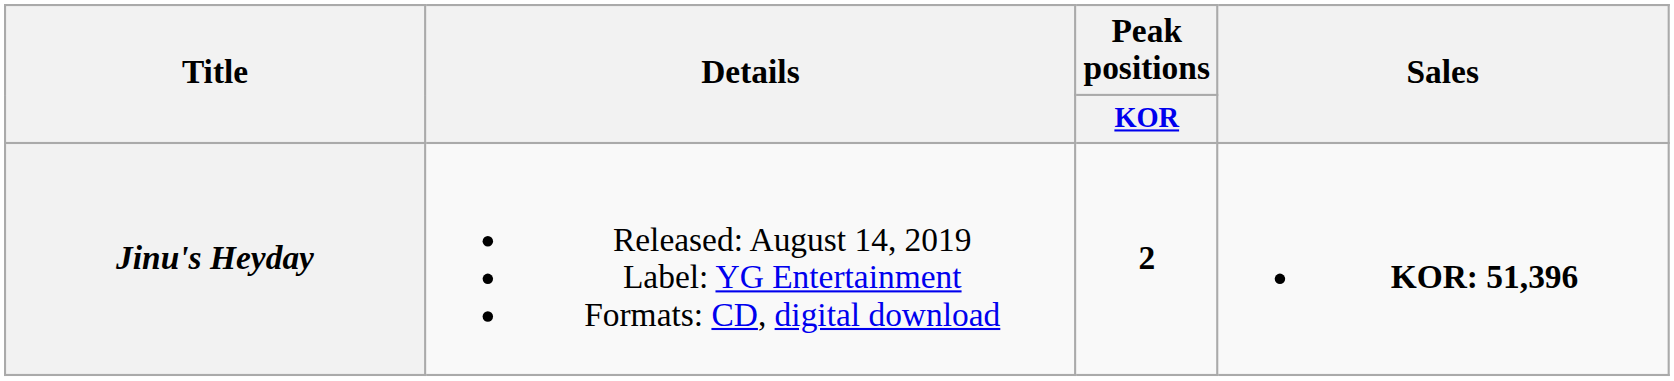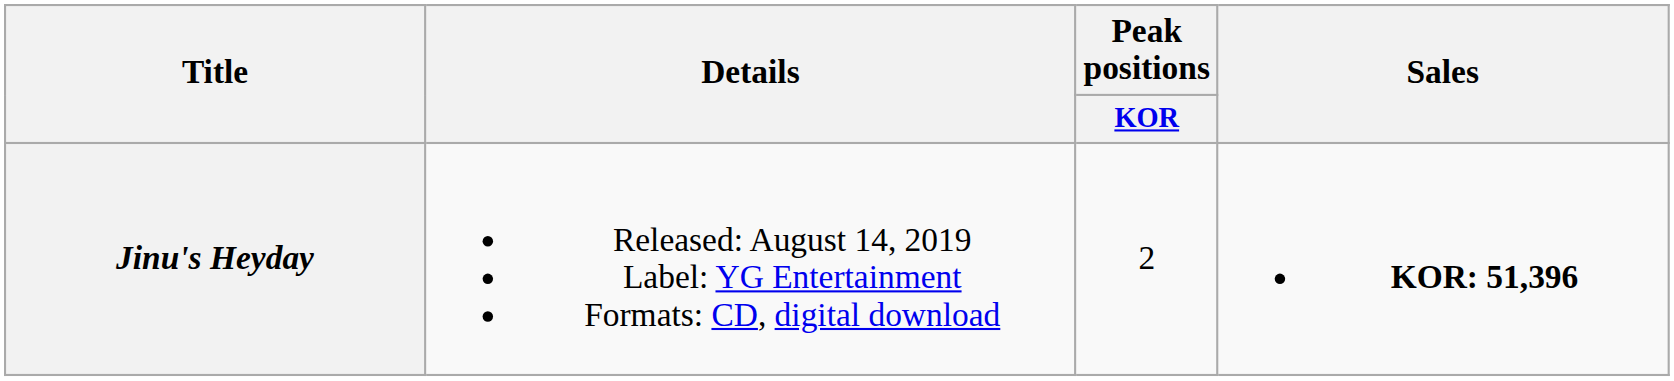Jinu's Heyday | Peak positions / KOR: bold -> normal
